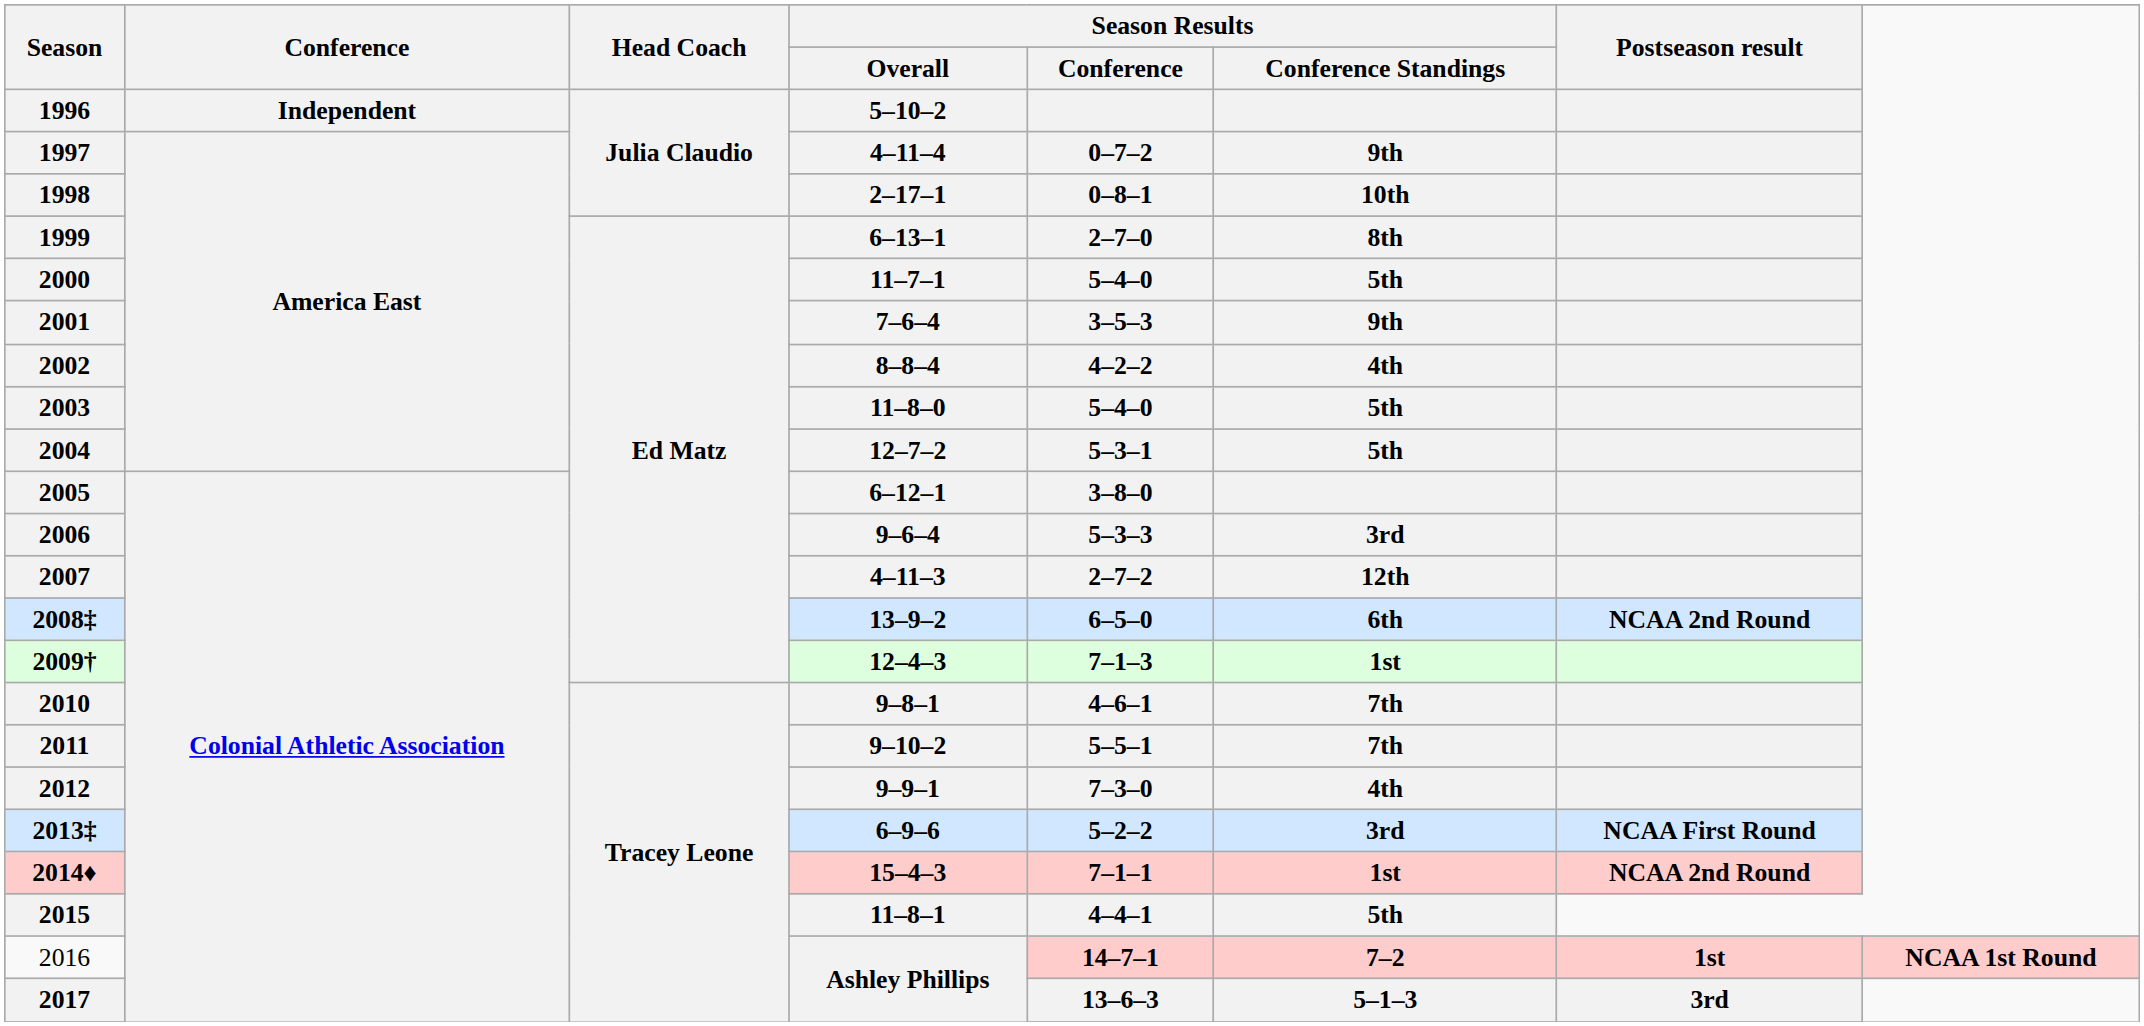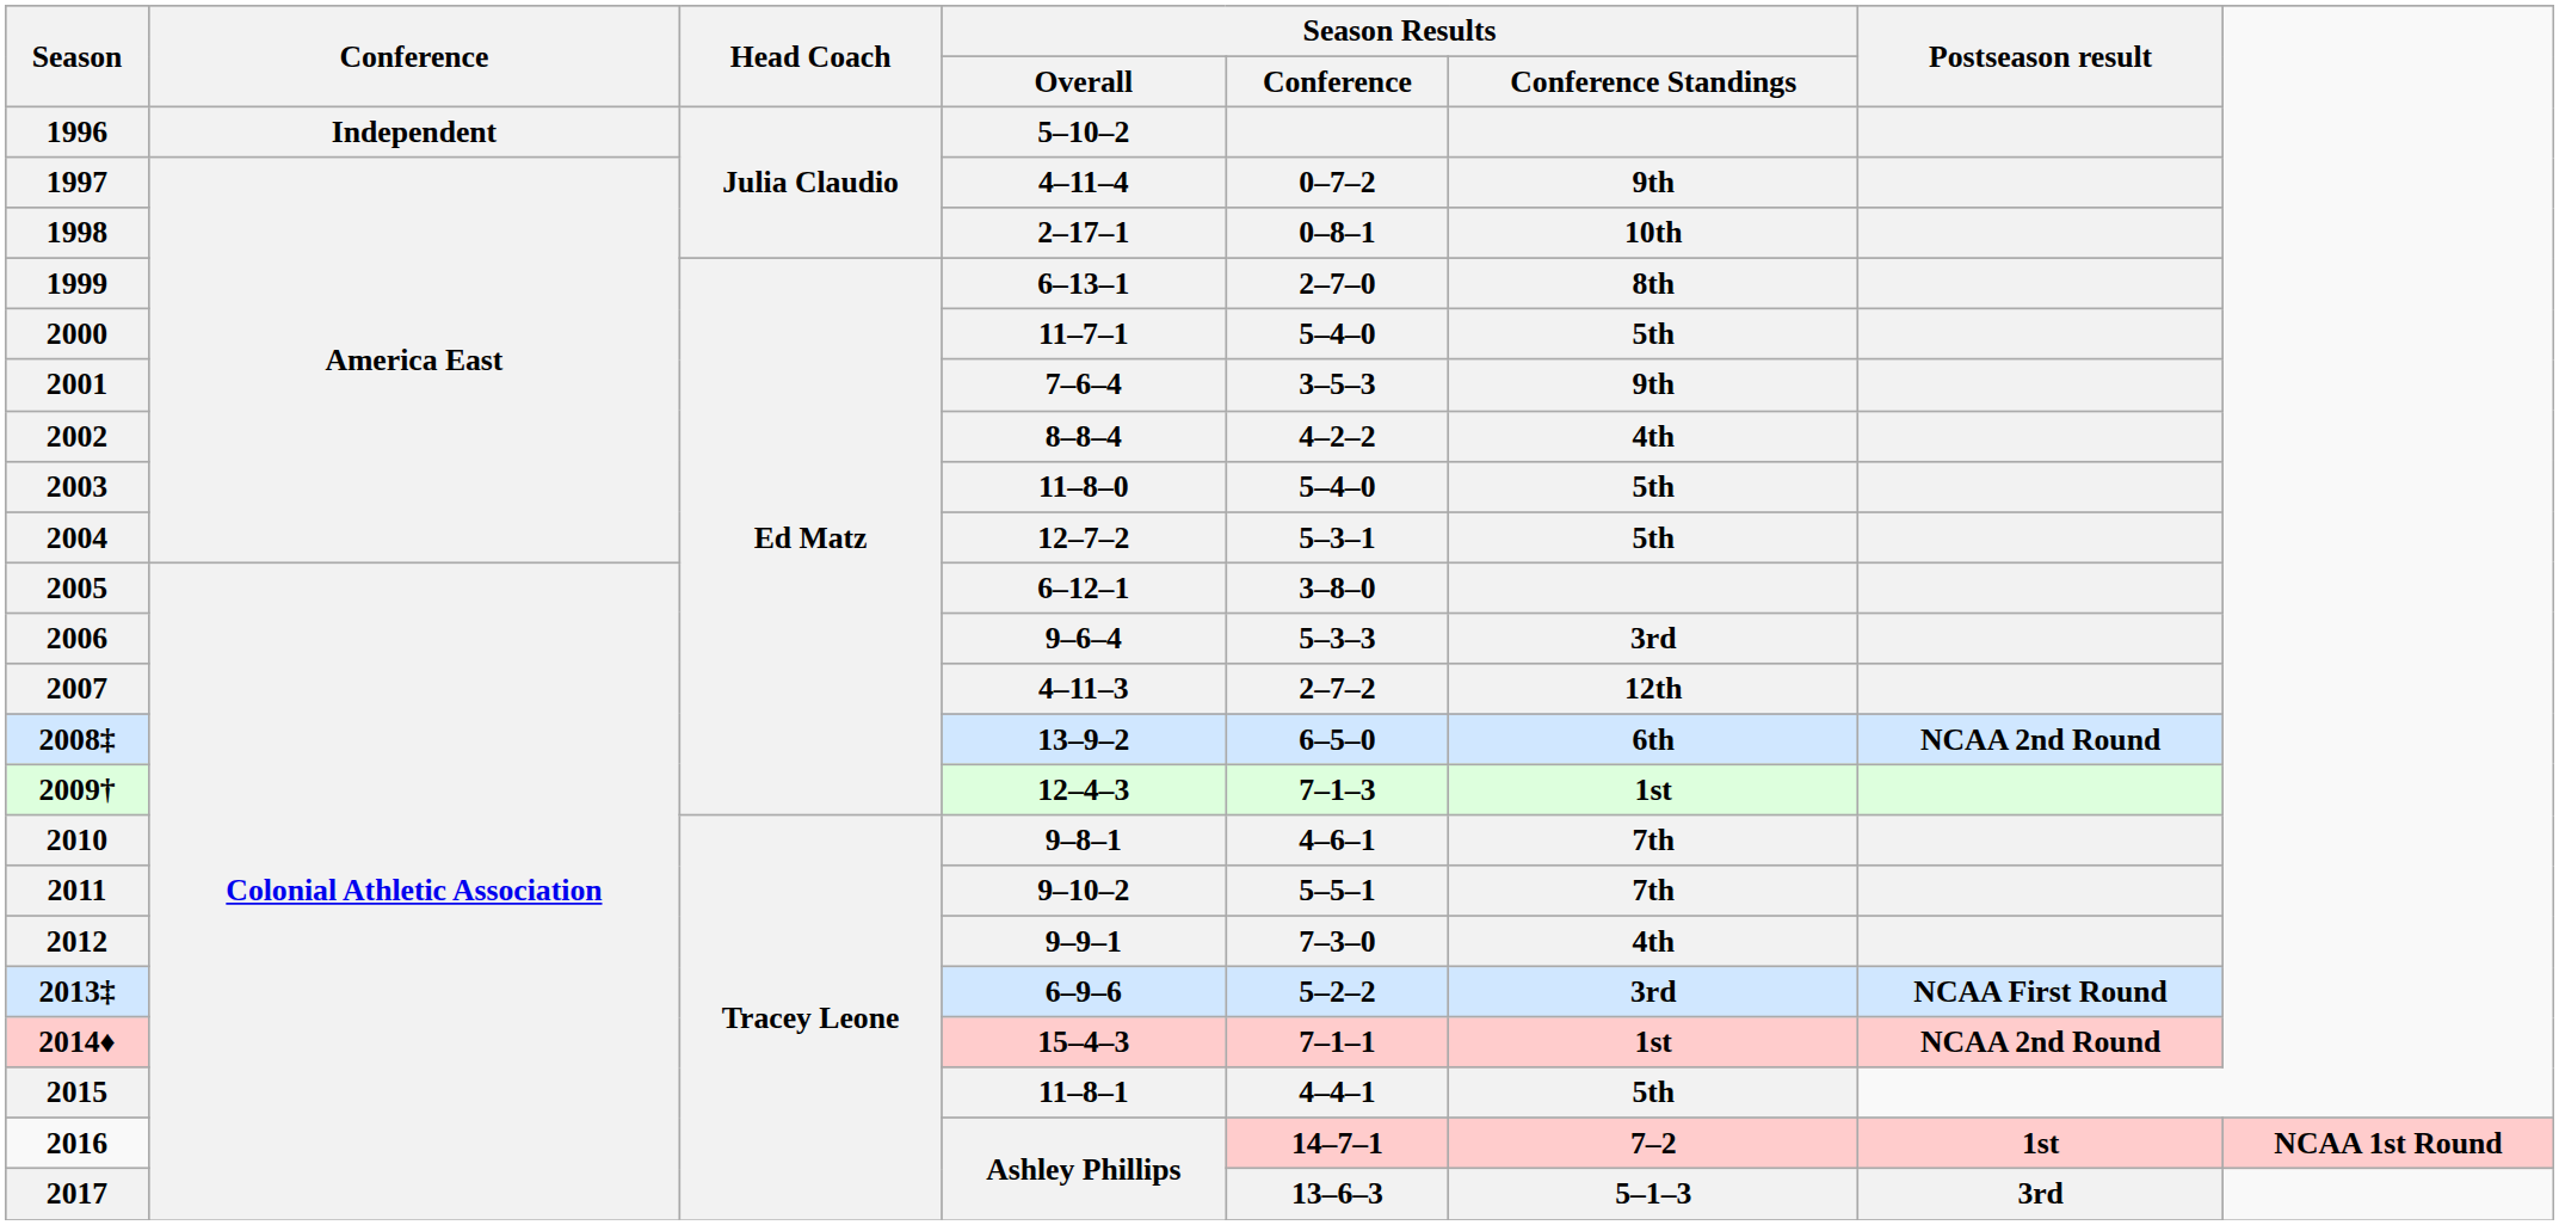row 23 | column 1: normal -> bold
